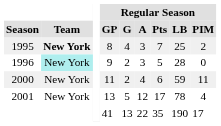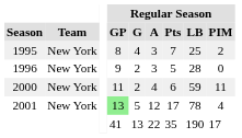1995 | Team: bold -> normal
1996 | Team: paleturquoise background -> no background
2001 | Regular Season / GP: no background -> lightgreen background
